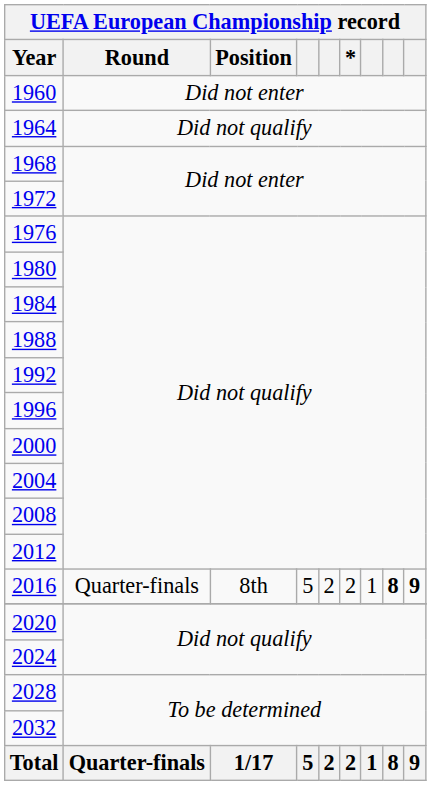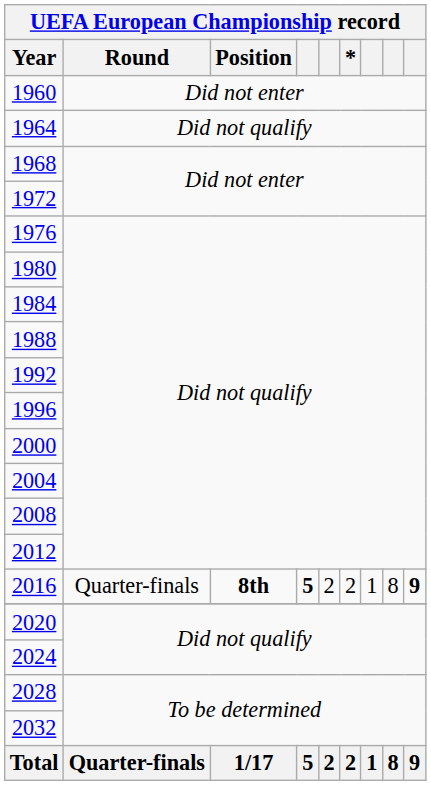2016 | Position: normal -> bold
2016 | column 4: normal -> bold
2016 | column 8: bold -> normal
